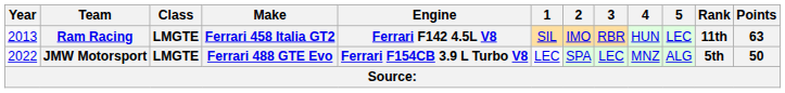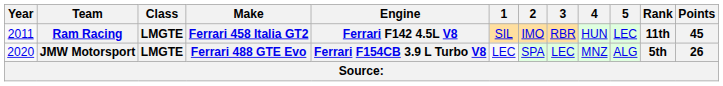Ram Racing | Year: 2013 -> 2011
Ram Racing | Points: 63 -> 45
JMW Motorsport | Year: 2022 -> 2020
JMW Motorsport | Points: 50 -> 26
